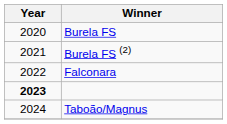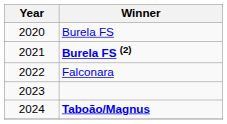row 3 | Winner: normal -> bold
row 5 | Year: bold -> normal
row 6 | Winner: normal -> bold
